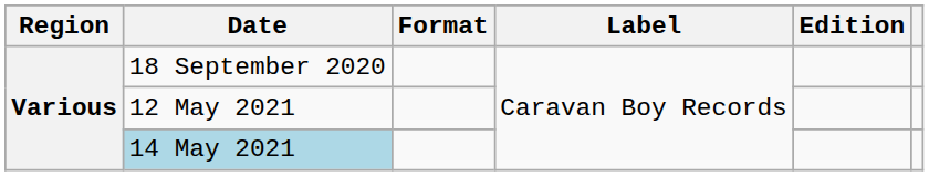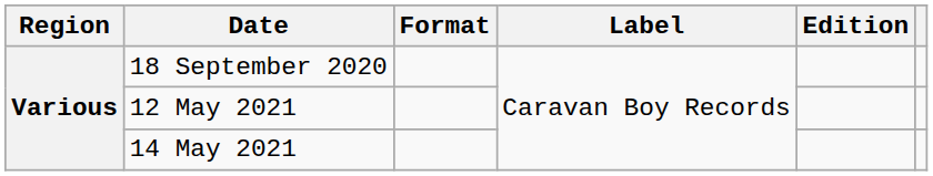14 May 2021 | Date: lightblue background -> no background
